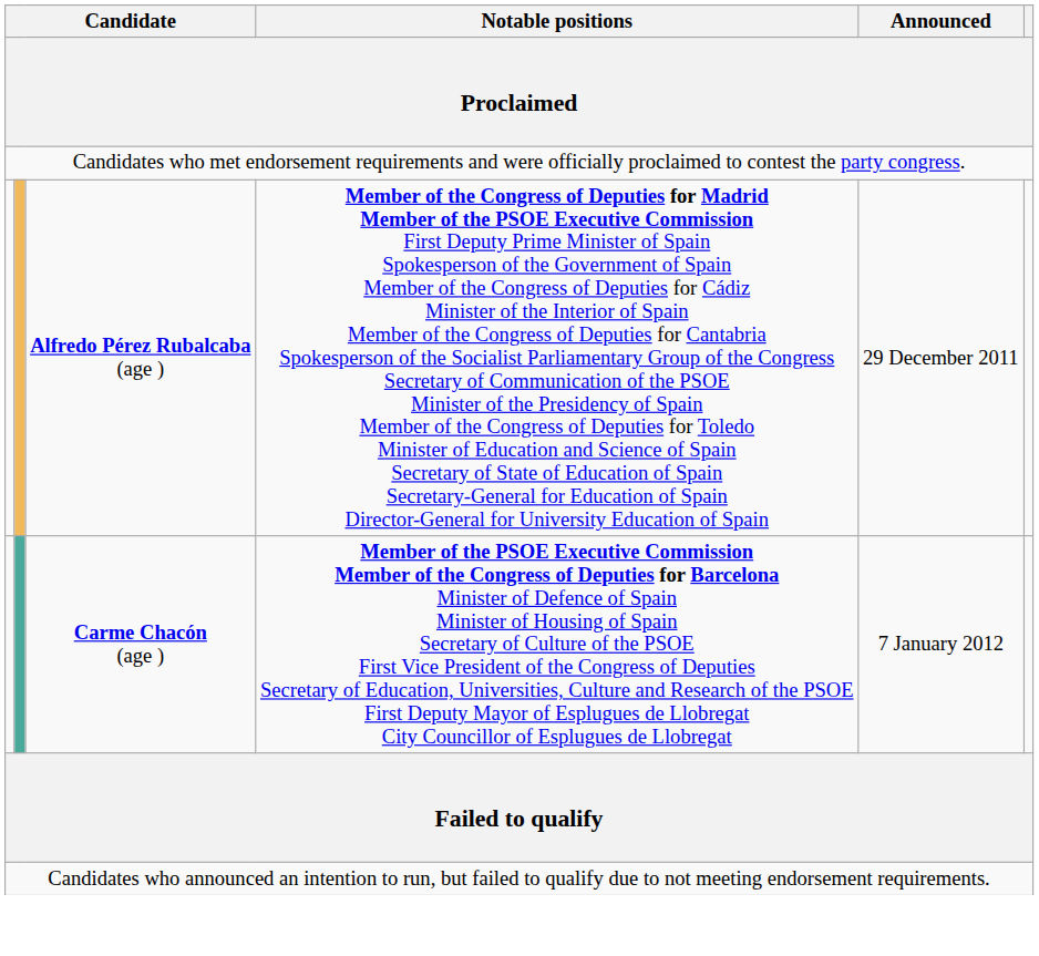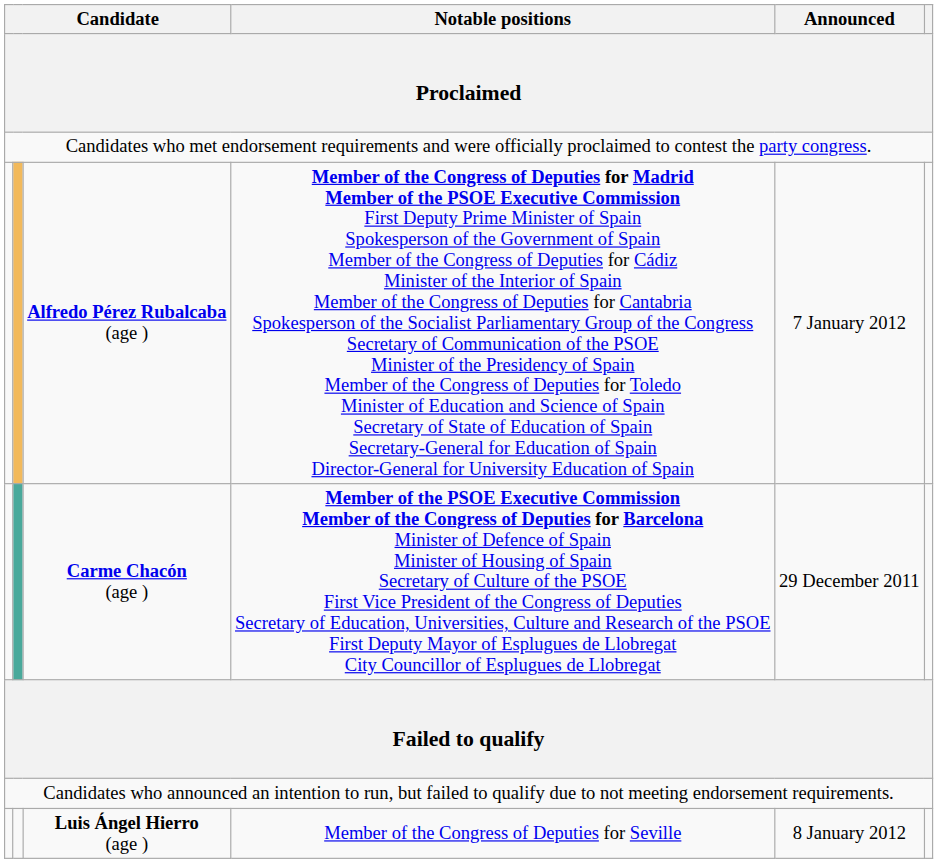Alfredo Pérez Rubalcaba (age ) | Announced: 29 December 2011 -> 7 January 2012
Carme Chacón (age ) | Announced: 7 January 2012 -> 29 December 2011
+ row: Luis Ángel Hierro (age ) | Member of the Congress of Deputies for Seville | 8 January 2012
